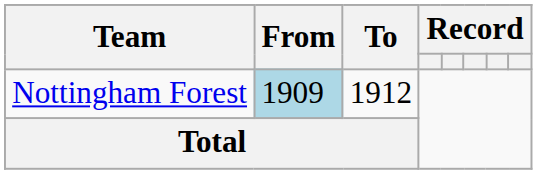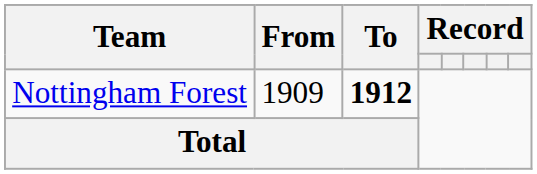Nottingham Forest | From: lightblue background -> no background
Nottingham Forest | To: normal -> bold
